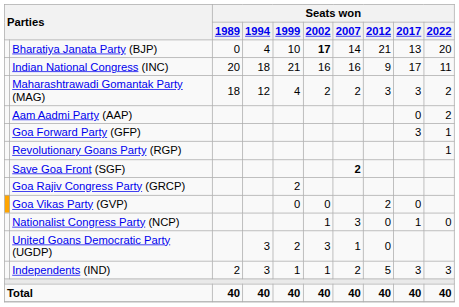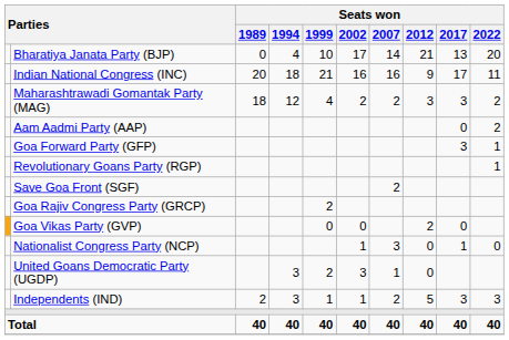Bharatiya Janata Party (BJP) | Seats won / 2002: bold -> normal
Save Goa Front (SGF) | Seats won / 2007: bold -> normal
